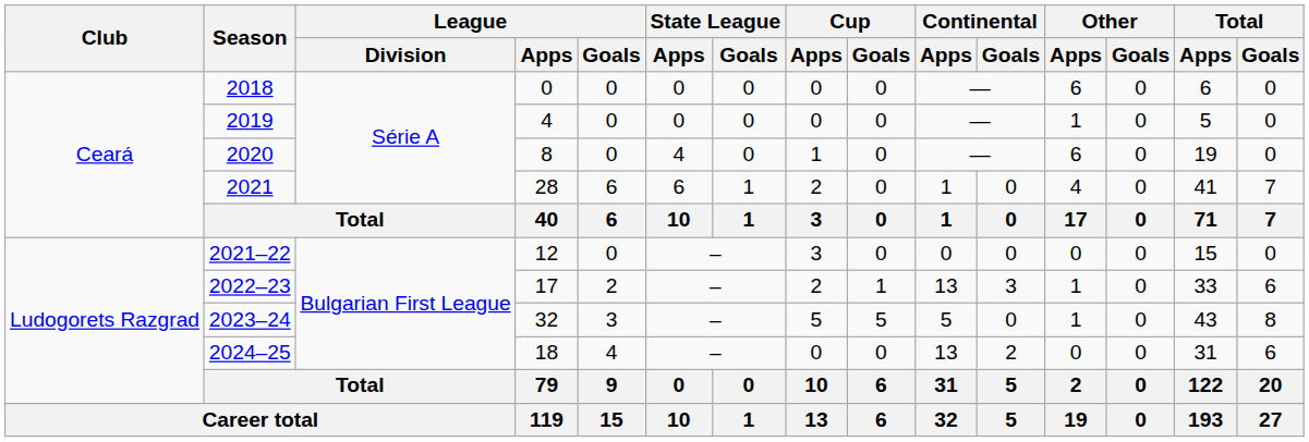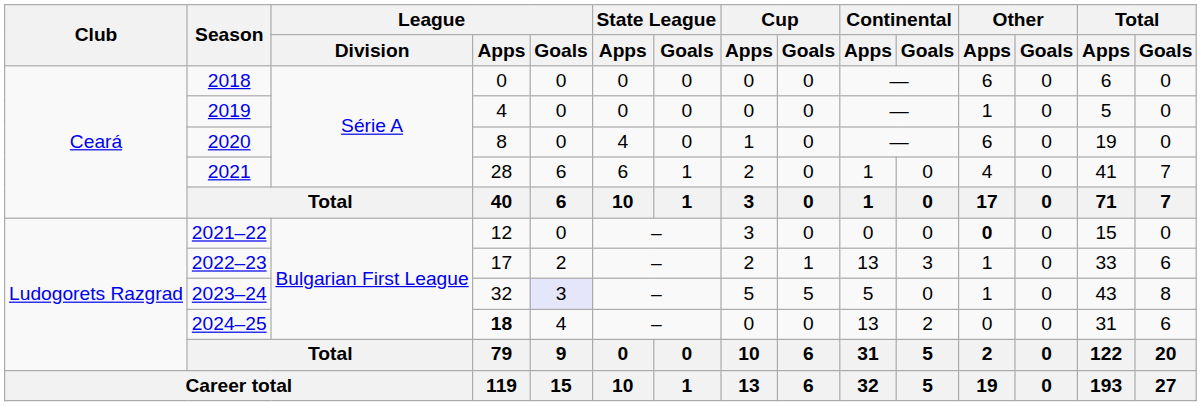2021–22 | Other / Apps: normal -> bold
2023–24 | League / Goals: no background -> lavender background
2024–25 | League / Apps: normal -> bold
